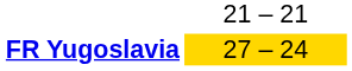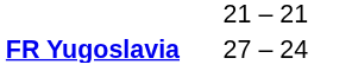FR Yugoslavia | column 2: gold background -> no background
